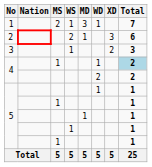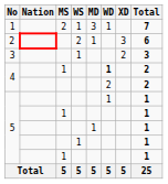4 / 1 | WD: normal -> bold
4 / 1 | Total: lightblue background -> no background
